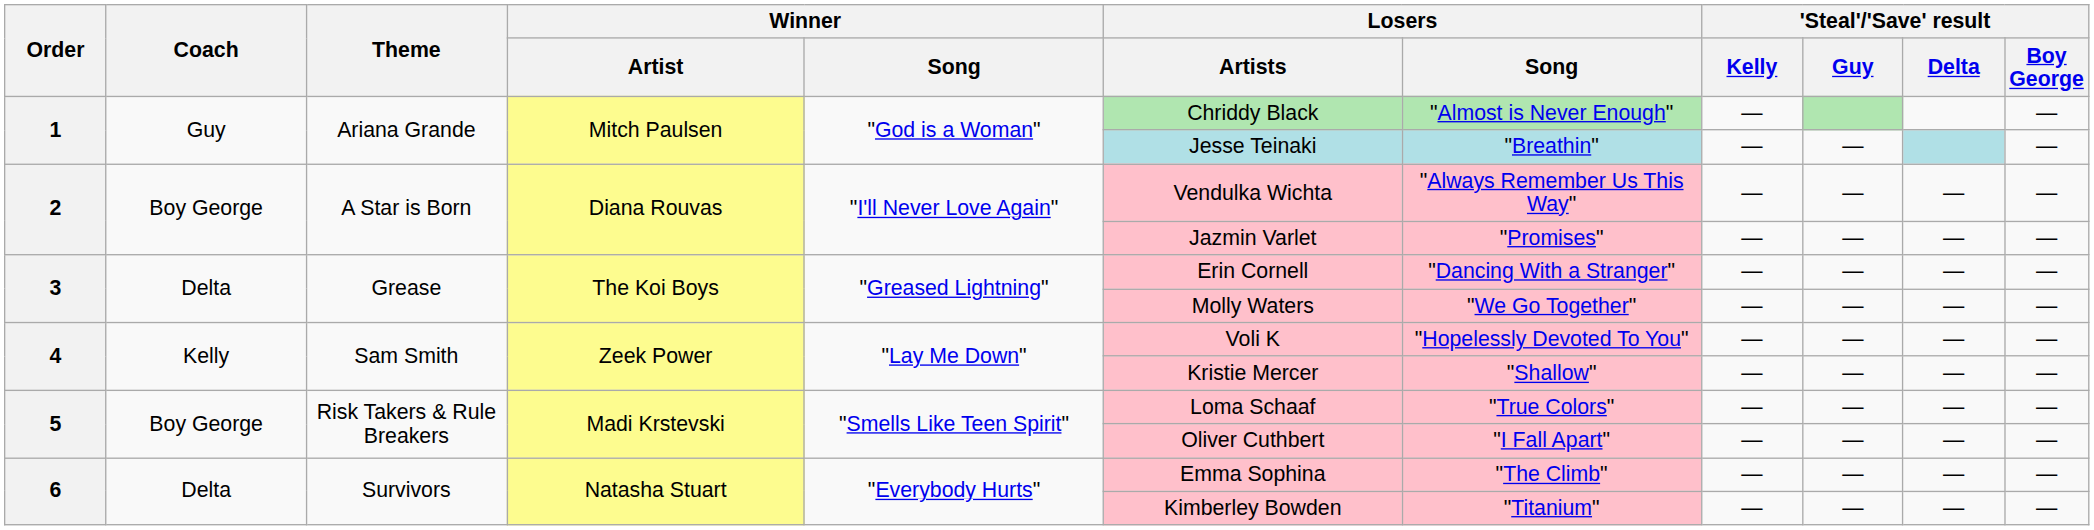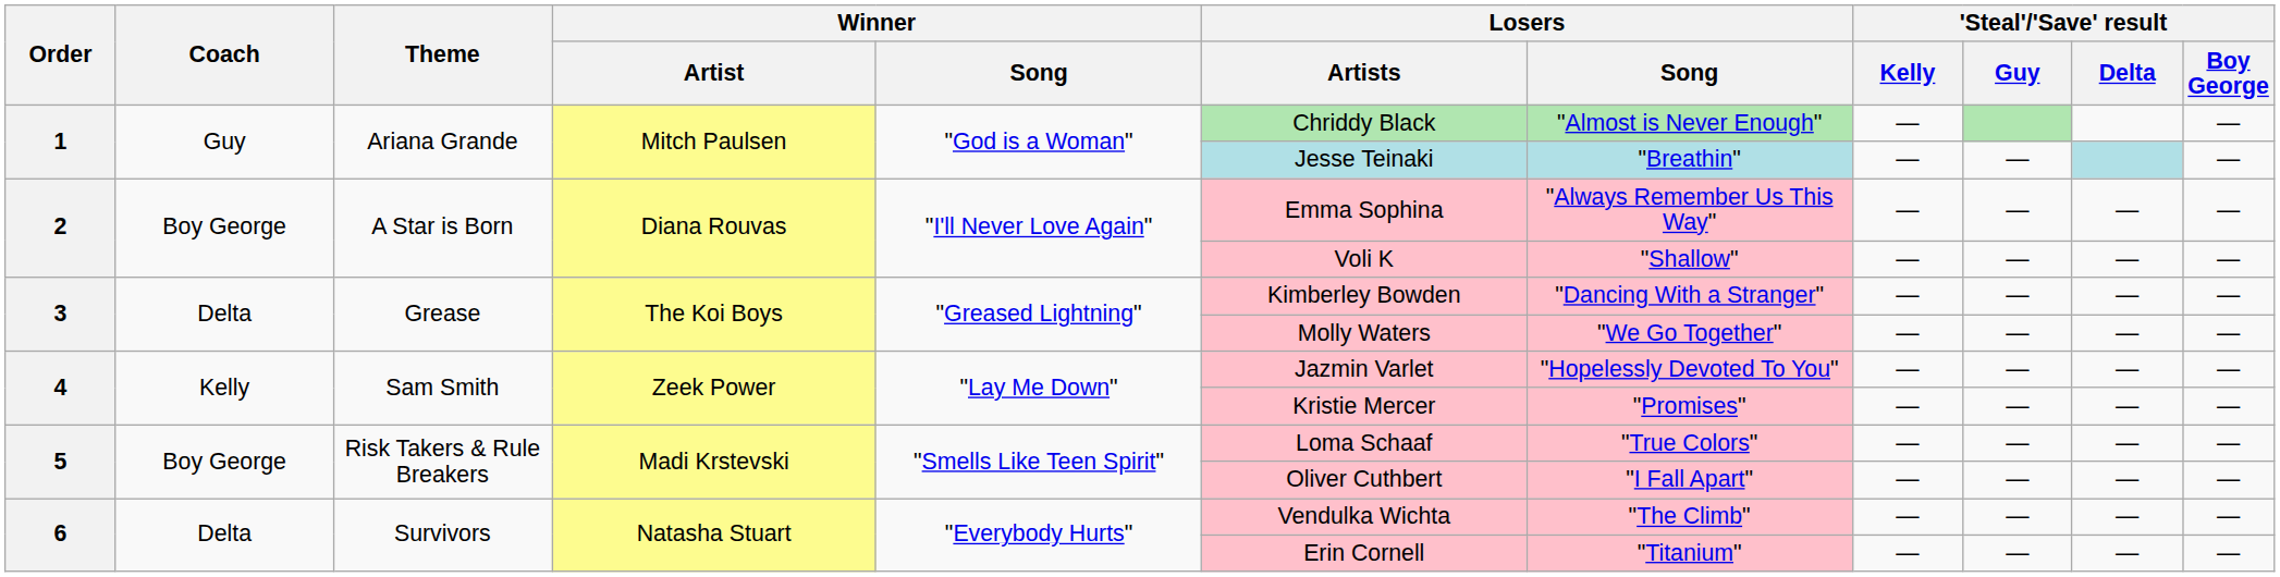row 5 | Losers / Artists: Vendulka Wichta -> Emma Sophina
row 6 | Losers / Artists: Jazmin Varlet -> Voli K
row 6 | Losers / Song: "Promises" -> "Shallow"
row 7 | Losers / Artists: Erin Cornell -> Kimberley Bowden
row 9 | Losers / Artists: Voli K -> Jazmin Varlet
row 10 | Losers / Song: "Shallow" -> "Promises"
row 13 | Losers / Artists: Emma Sophina -> Vendulka Wichta
row 14 | Losers / Artists: Kimberley Bowden -> Erin Cornell
